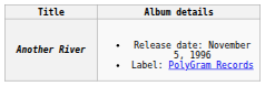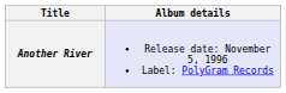Another River | Album details: no background -> lavender background
